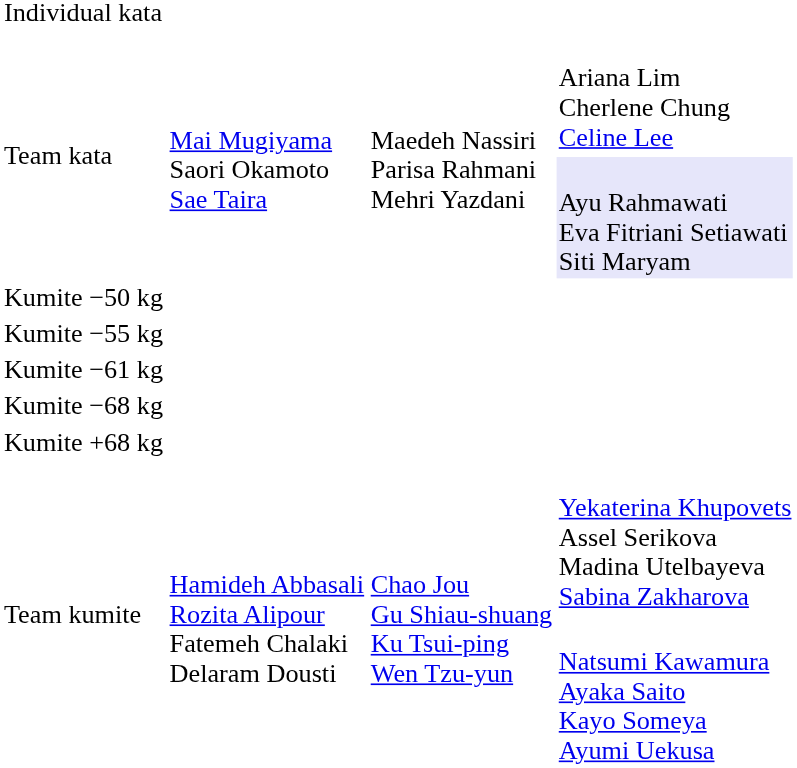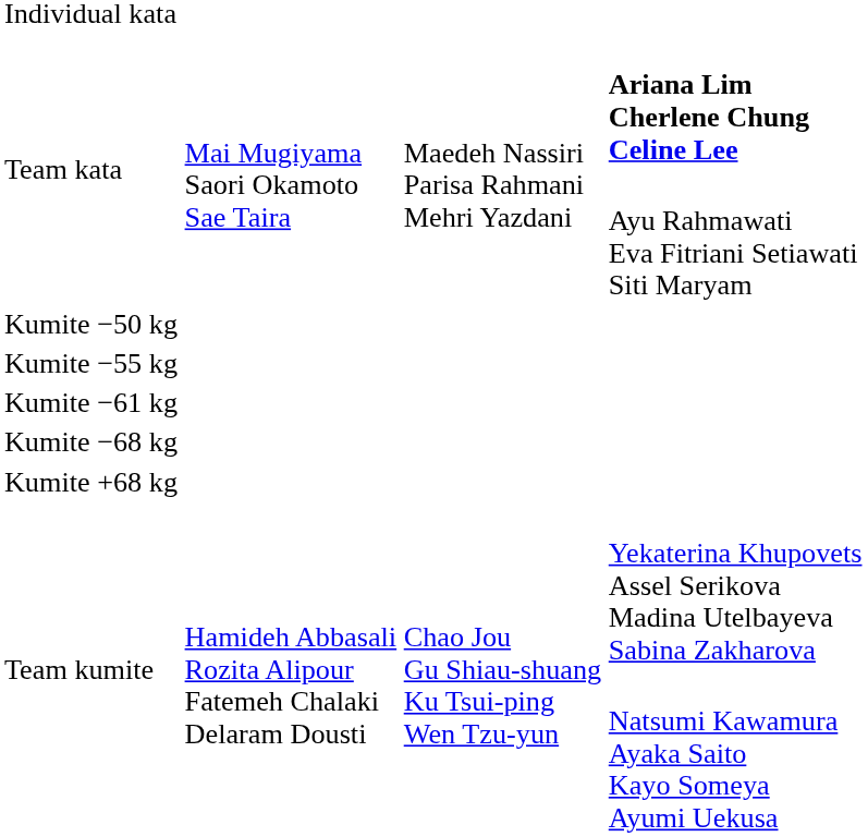Team kata / Ariana Lim Cherlene Chung Celine Lee | column 4: normal -> bold
Team kata / Ayu Rahmawati Eva Fitriani Setiawati Siti Maryam | column 4: lavender background -> no background
